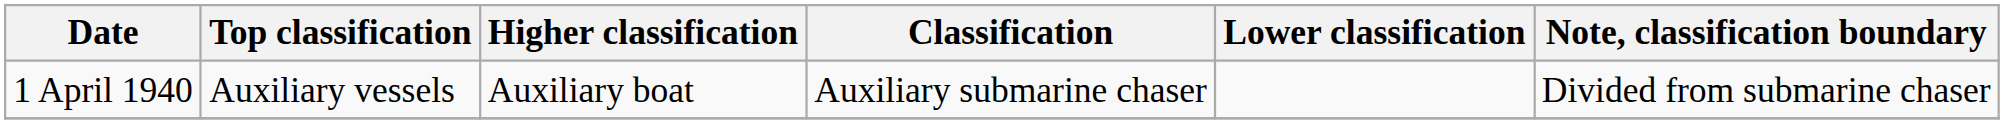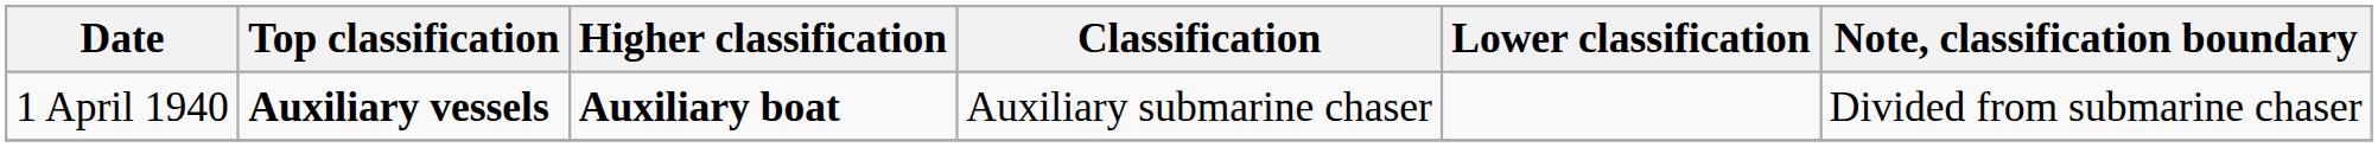1 April 1940 | Top classification: normal -> bold
1 April 1940 | Higher classification: normal -> bold
